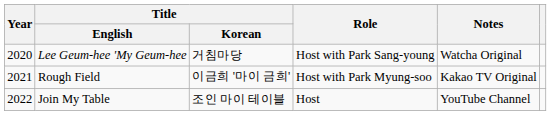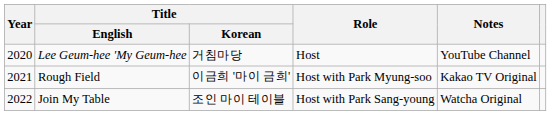Lee Geum-hee 'My Geum-hee | Role: Host with Park Sang-young -> Host
Lee Geum-hee 'My Geum-hee | Notes: Watcha Original -> YouTube Channel
Join My Table | Role: Host -> Host with Park Sang-young
Join My Table | Notes: YouTube Channel -> Watcha Original
